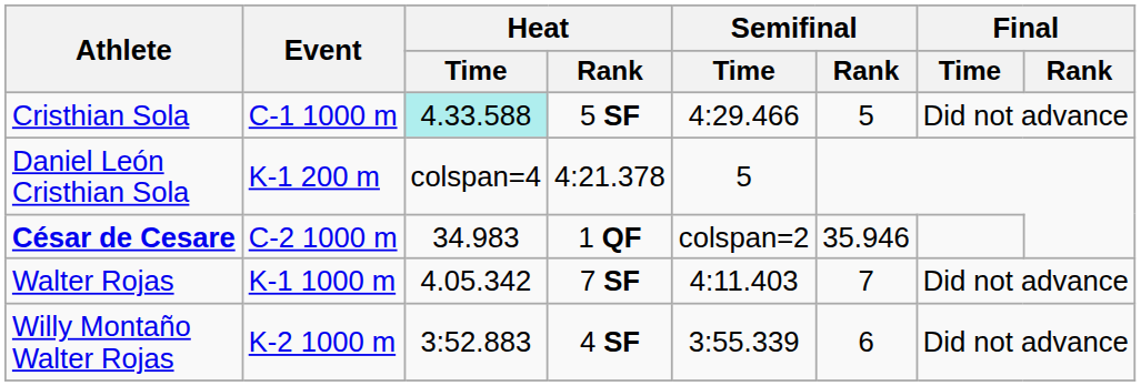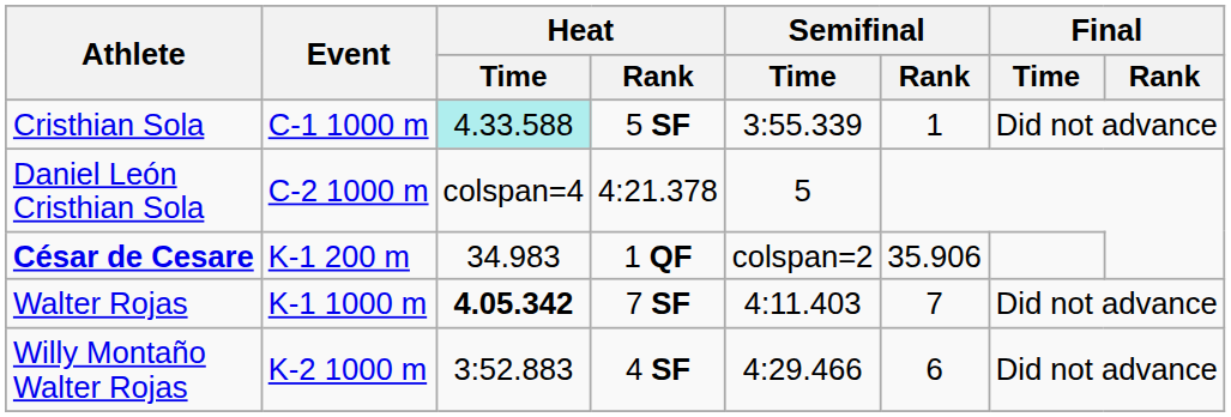Cristhian Sola | Semifinal / Time: 4:29.466 -> 3:55.339
Cristhian Sola | Semifinal / Rank: 5 -> 1
Daniel León Cristhian Sola | Event: K-1 200 m -> C-2 1000 m
César de Cesare | Event: C-2 1000 m -> K-1 200 m
César de Cesare | Semifinal / Rank: 35.946 -> 35.906
Walter Rojas | Heat / Time: normal -> bold
Willy Montaño Walter Rojas | Semifinal / Time: 3:55.339 -> 4:29.466
